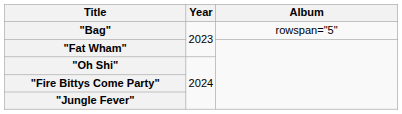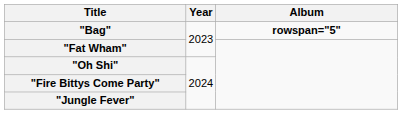"Bag" | Album: normal -> bold
